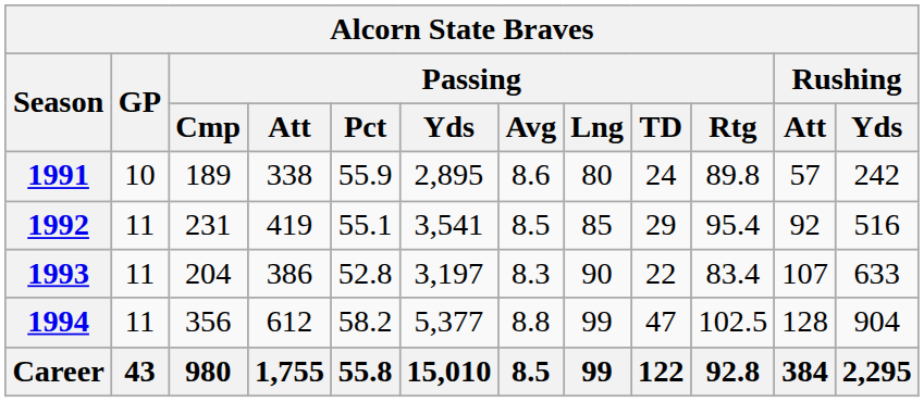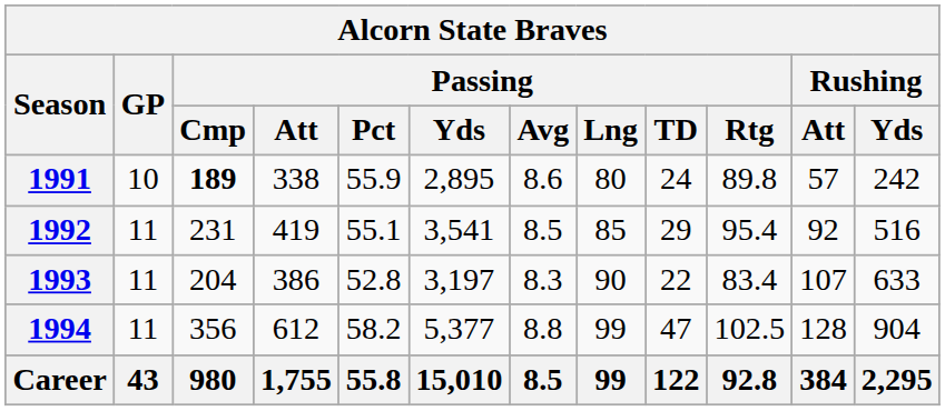1991 | Passing / Cmp: normal -> bold
